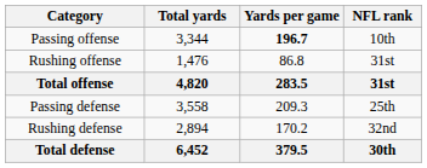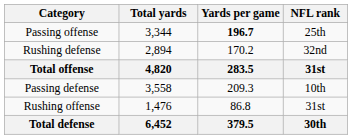Passing offense | NFL rank: 10th -> 25th
rows swapped: Rushing offense <-> Rushing defense
Passing defense | NFL rank: 25th -> 10th
